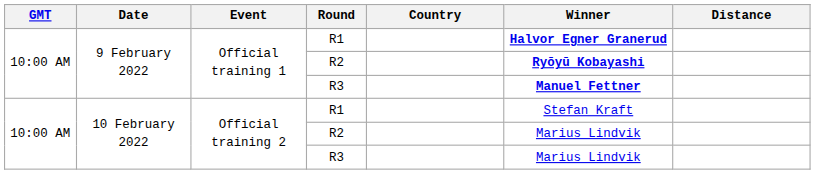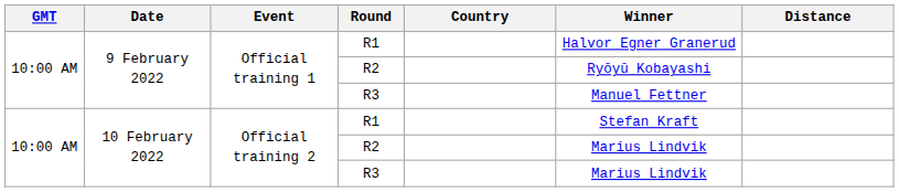9 February 2022 / R1 | Winner: bold -> normal
9 February 2022 / R2 | Winner: bold -> normal
9 February 2022 / R3 | Winner: bold -> normal
